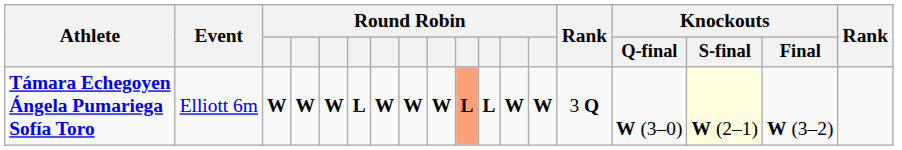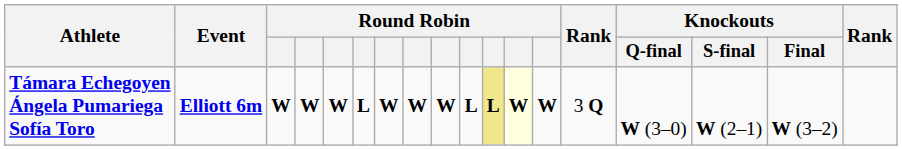Támara Echegoyen Ángela Pumariega Sofía Toro | Event: normal -> bold
Támara Echegoyen Ángela Pumariega Sofía Toro | column 10: lightsalmon background -> no background
Támara Echegoyen Ángela Pumariega Sofía Toro | column 11: no background -> khaki background
Támara Echegoyen Ángela Pumariega Sofía Toro | column 12: no background -> lightyellow background
Támara Echegoyen Ángela Pumariega Sofía Toro | Knockouts / S-final: lightyellow background -> no background
